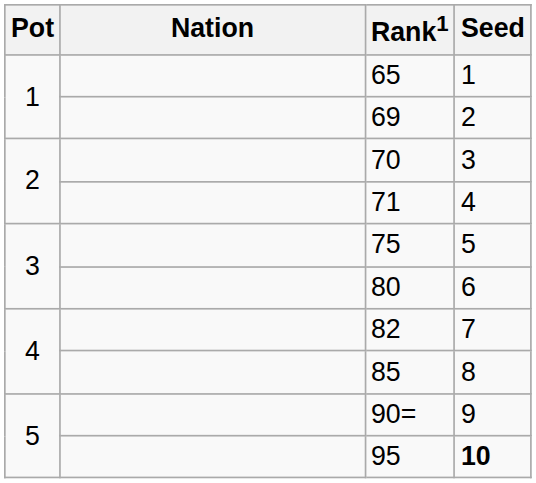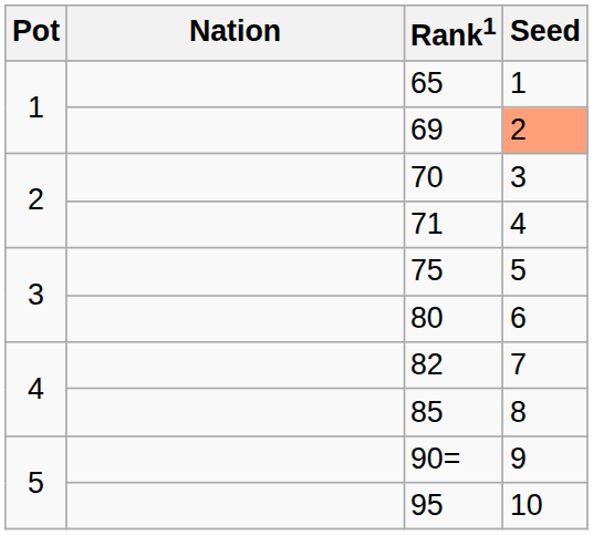69 | Seed: no background -> lightsalmon background
95 | Seed: bold -> normal
